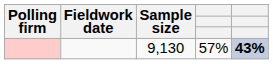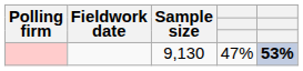row 4 | column 4: 57% -> 47%
row 4 | column 5: 43% -> 53%
